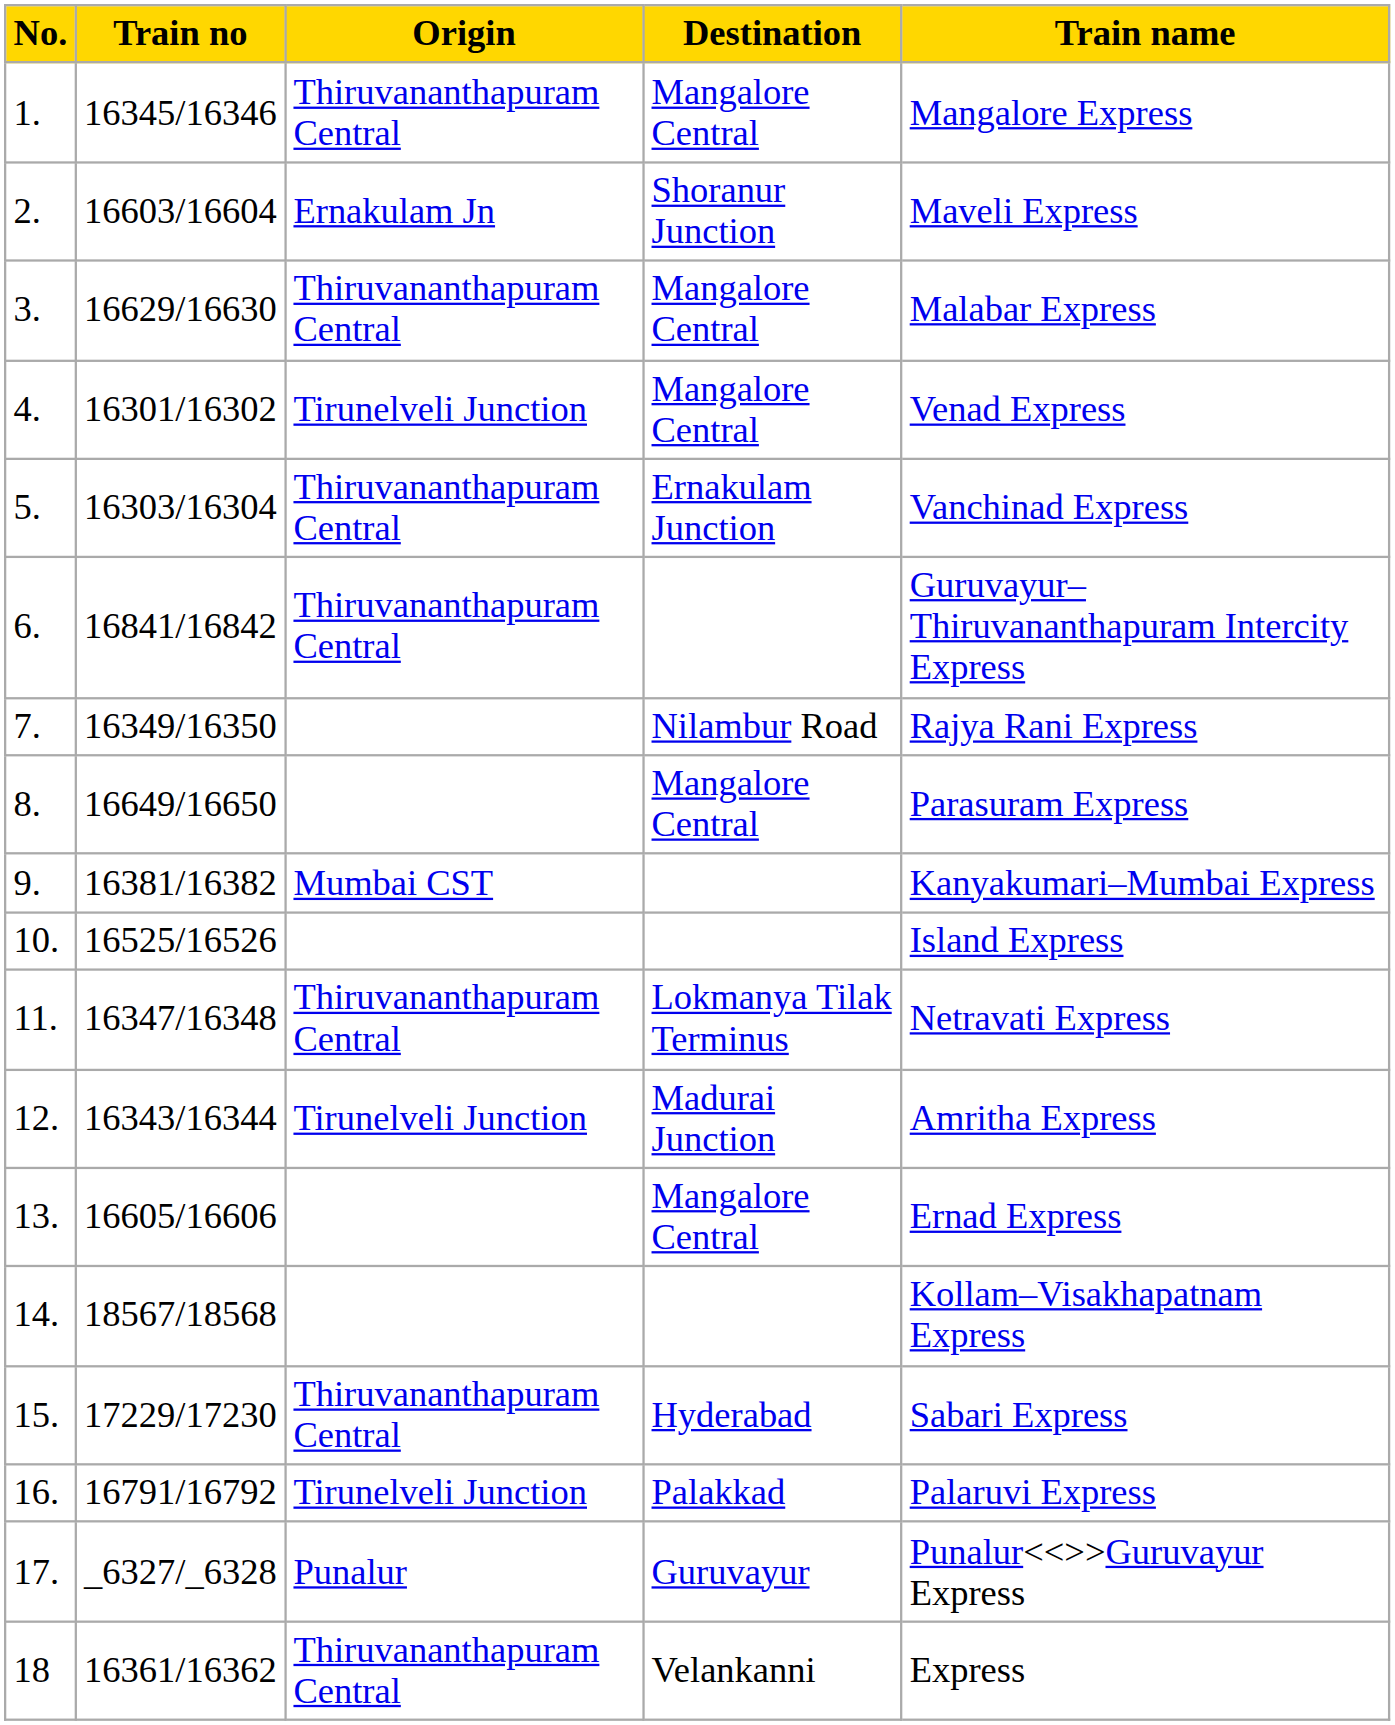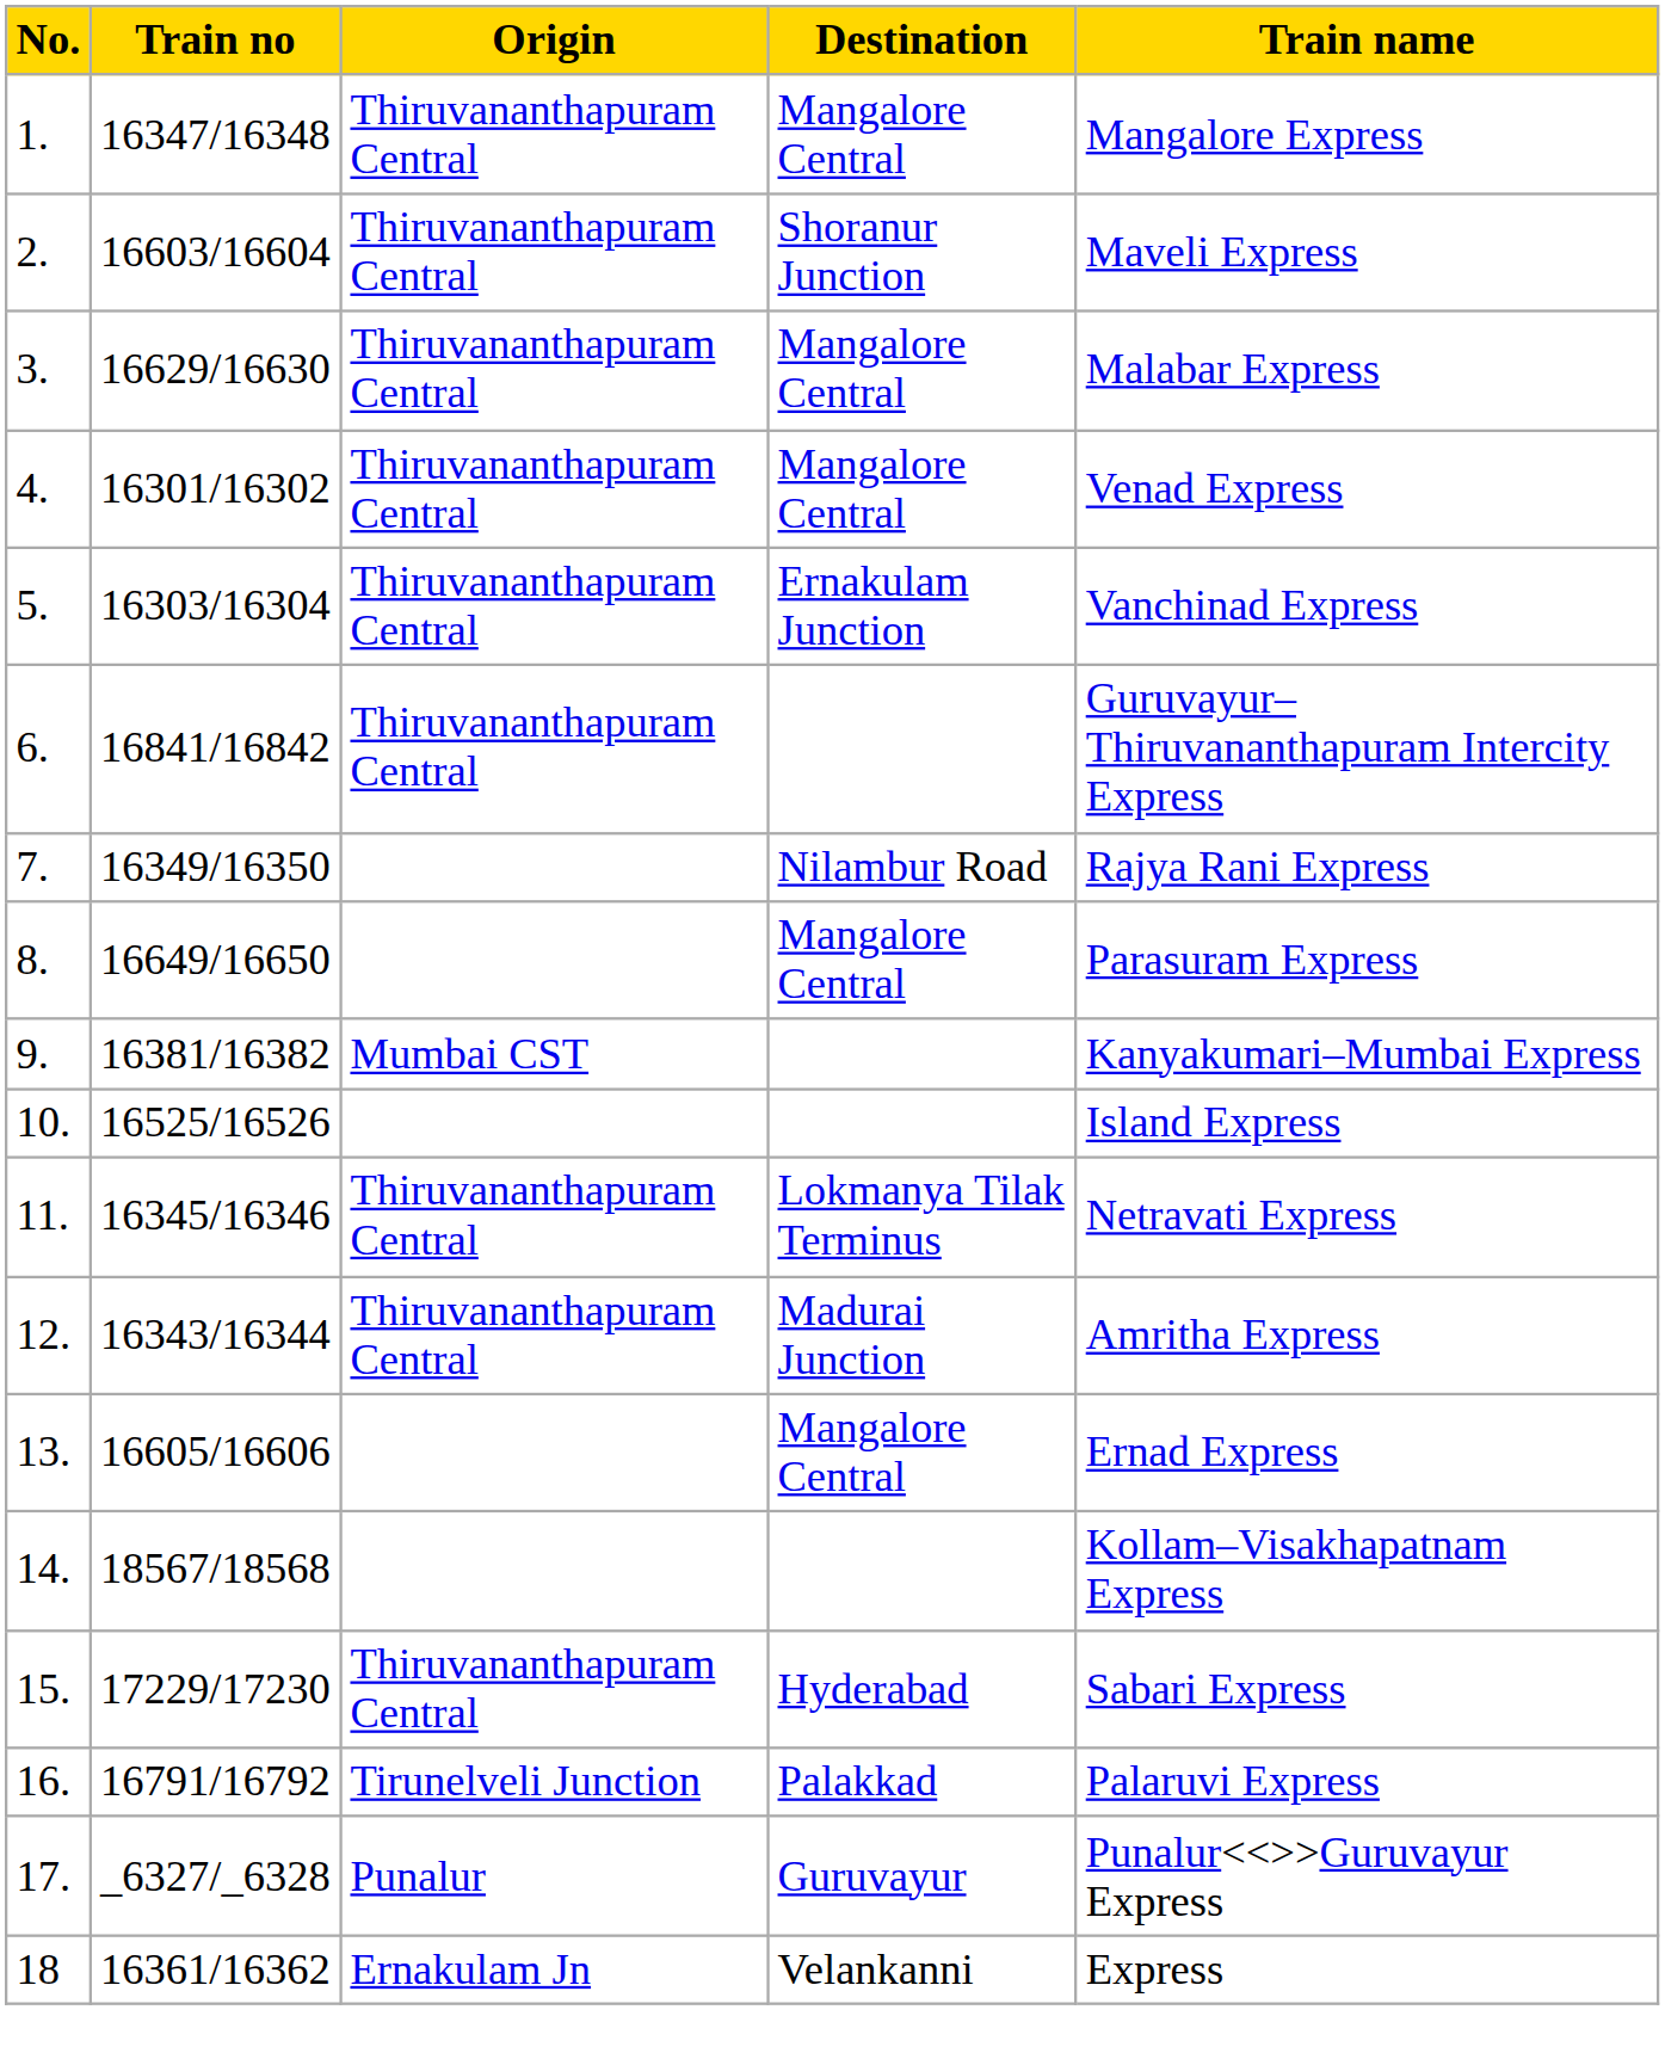1. | Train no: 16345/16346 -> 16347/16348
2. | Origin: Ernakulam Jn -> Thiruvananthapuram Central
4. | Origin: Tirunelveli Junction -> Thiruvananthapuram Central
11. | Train no: 16347/16348 -> 16345/16346
12. | Origin: Tirunelveli Junction -> Thiruvananthapuram Central
18 | Origin: Thiruvananthapuram Central -> Ernakulam Jn
